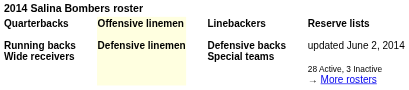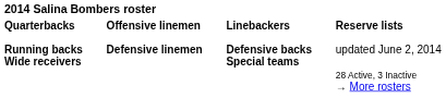Quarterbacks Running backs Wide receivers | column 2: lightyellow background -> no background
